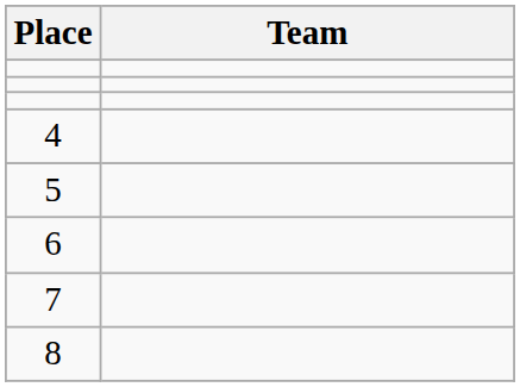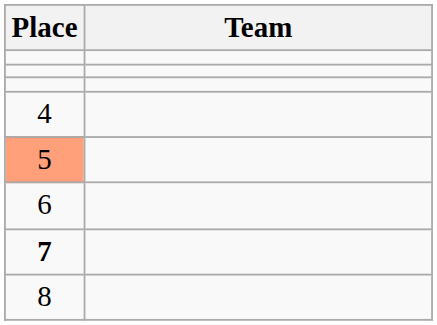row 6 | Place: no background -> lightsalmon background
row 8 | Place: normal -> bold
